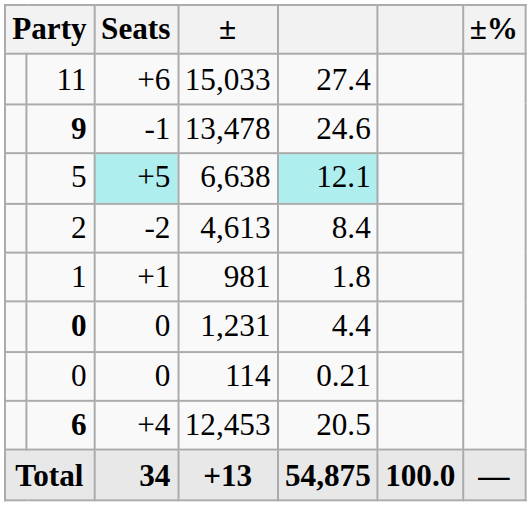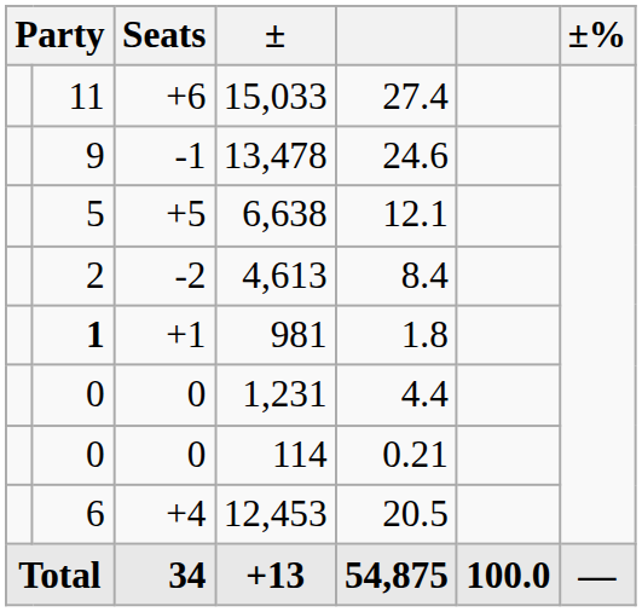13,478 | column 2: bold -> normal
6,638 | Seats: paleturquoise background -> no background
6,638 | column 5: paleturquoise background -> no background
981 | column 2: normal -> bold
1,231 | column 2: bold -> normal
12,453 | column 2: bold -> normal
